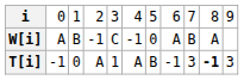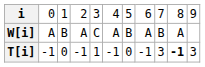W[i] | column 4: -1 -> A
W[i] | column 6: -1 -> A
W[i] | column 7: 0 -> B
T[i] | column 4: A -> -1
T[i] | column 6: A -> -1
T[i] | column 7: B -> 0
